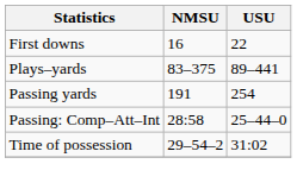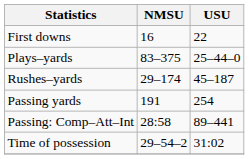Plays–yards | USU: 89–441 -> 25–44–0
+ row: Rushes–yards | 29–174 | 45–187
Passing: Comp–Att–Int | USU: 25–44–0 -> 89–441
